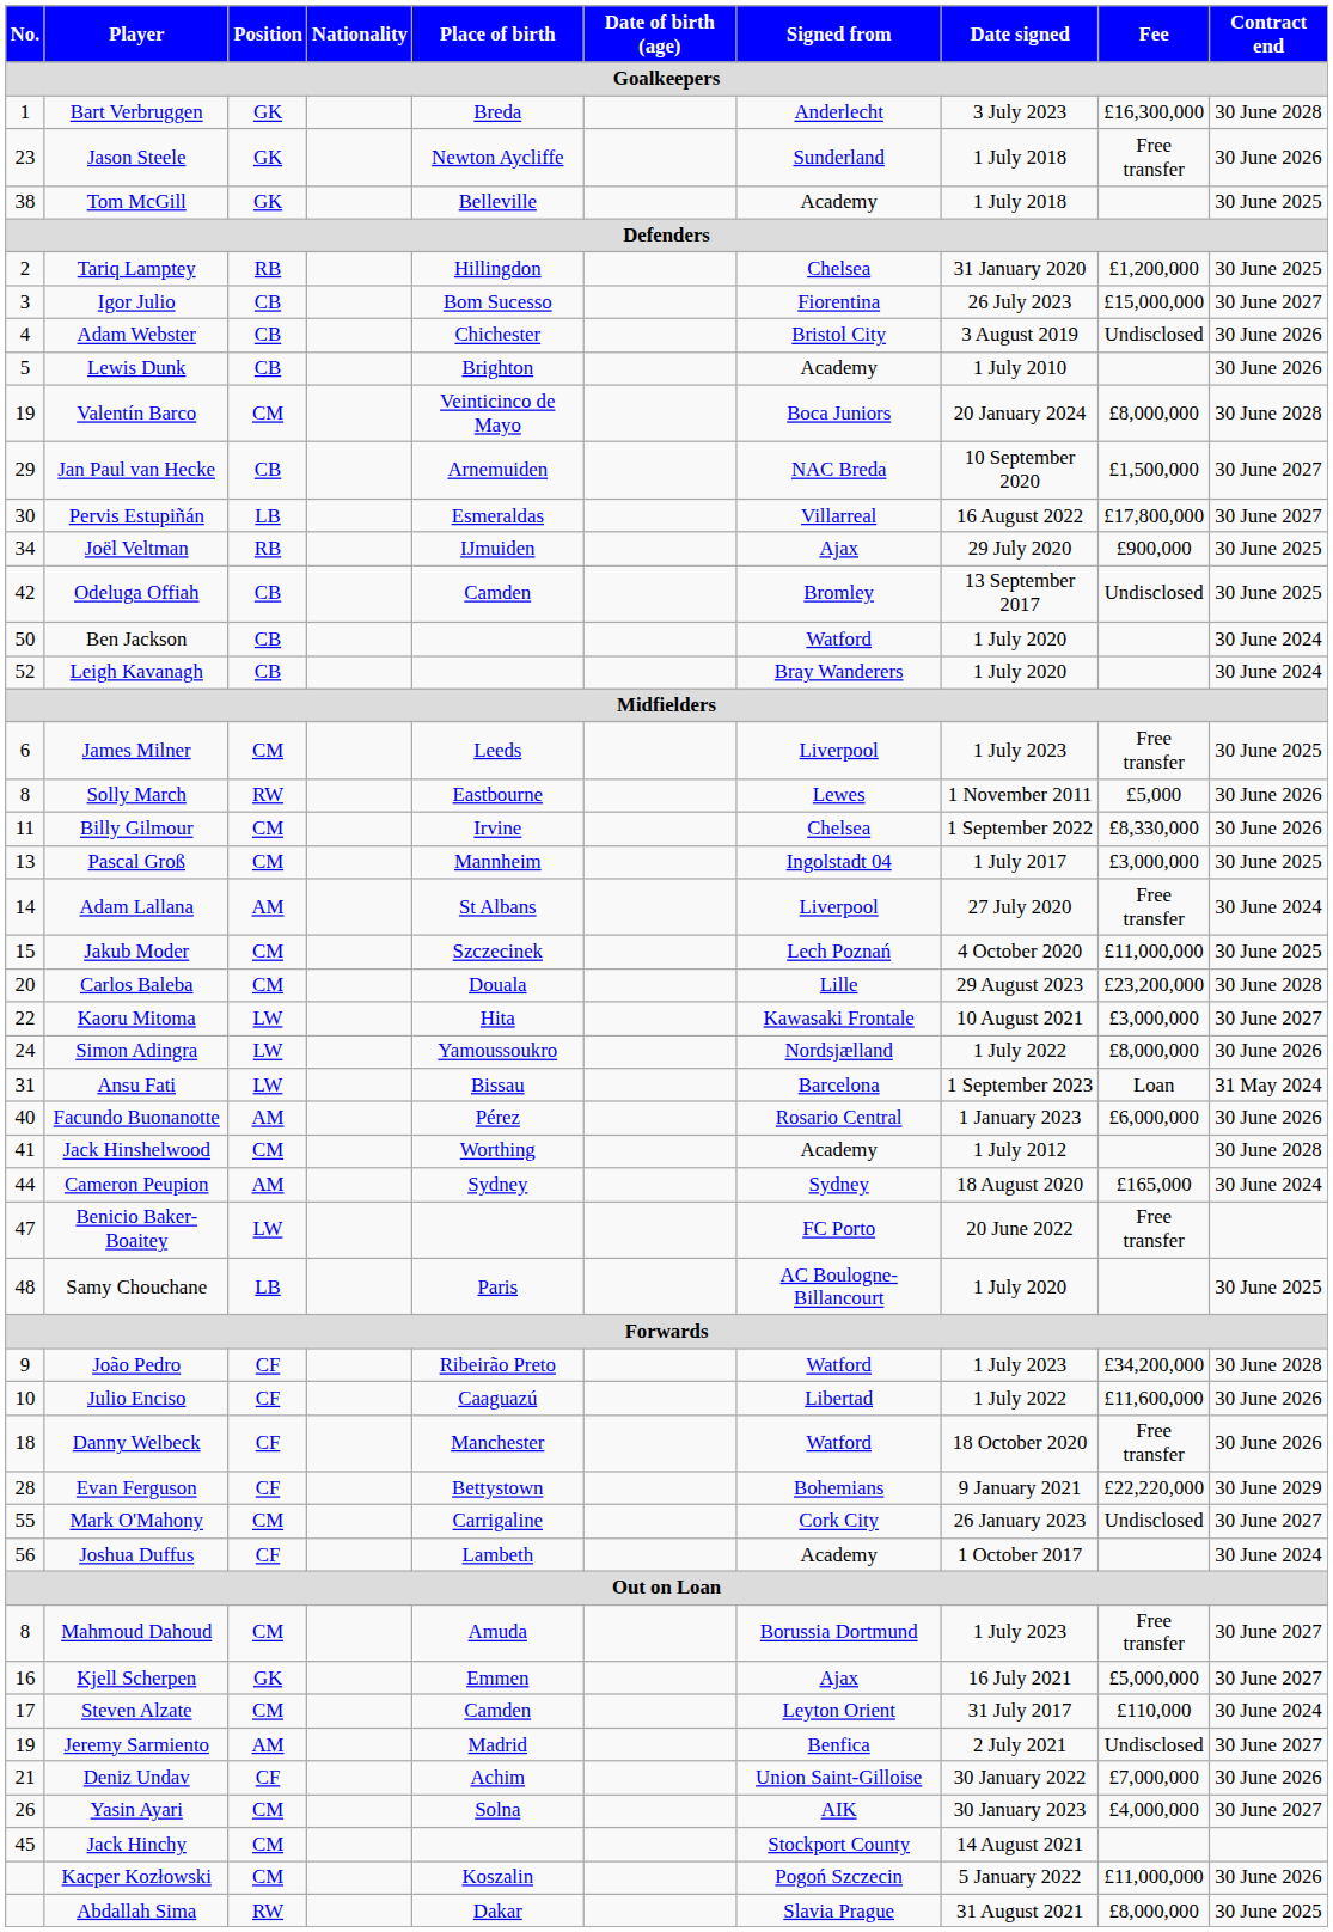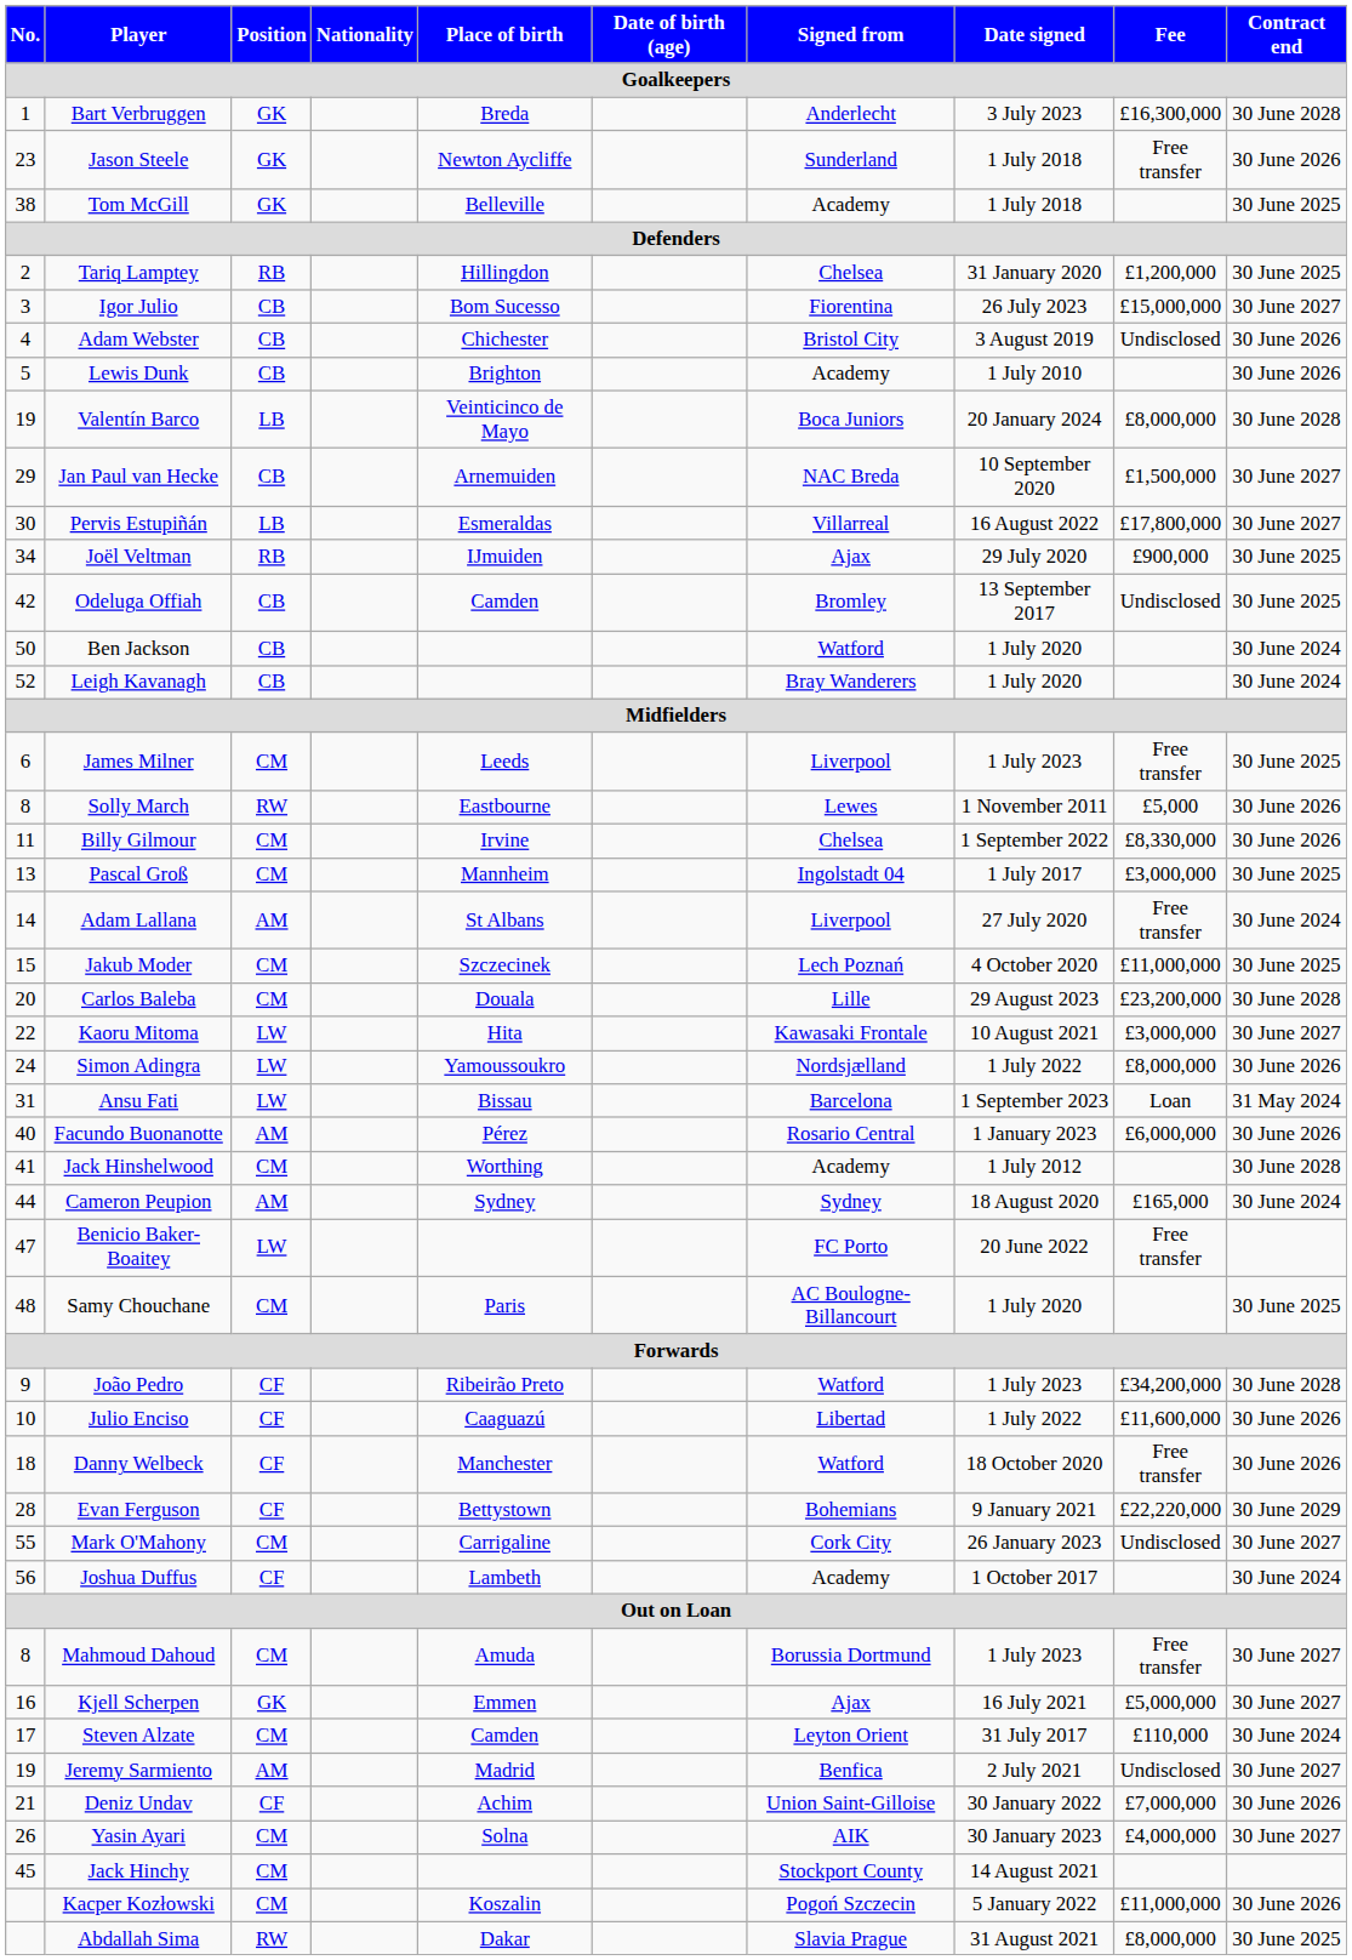Valentín Barco | Position: CM -> LB
Samy Chouchane | Position: LB -> CM
